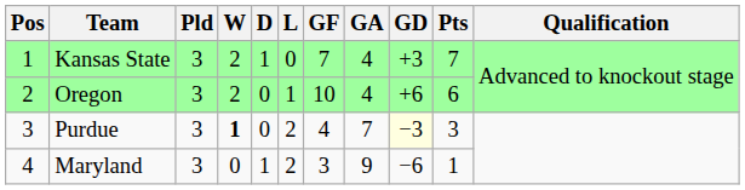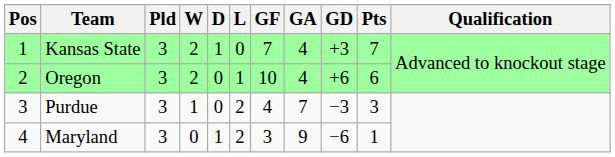Purdue | W: bold -> normal
Purdue | GD: lightyellow background -> no background
